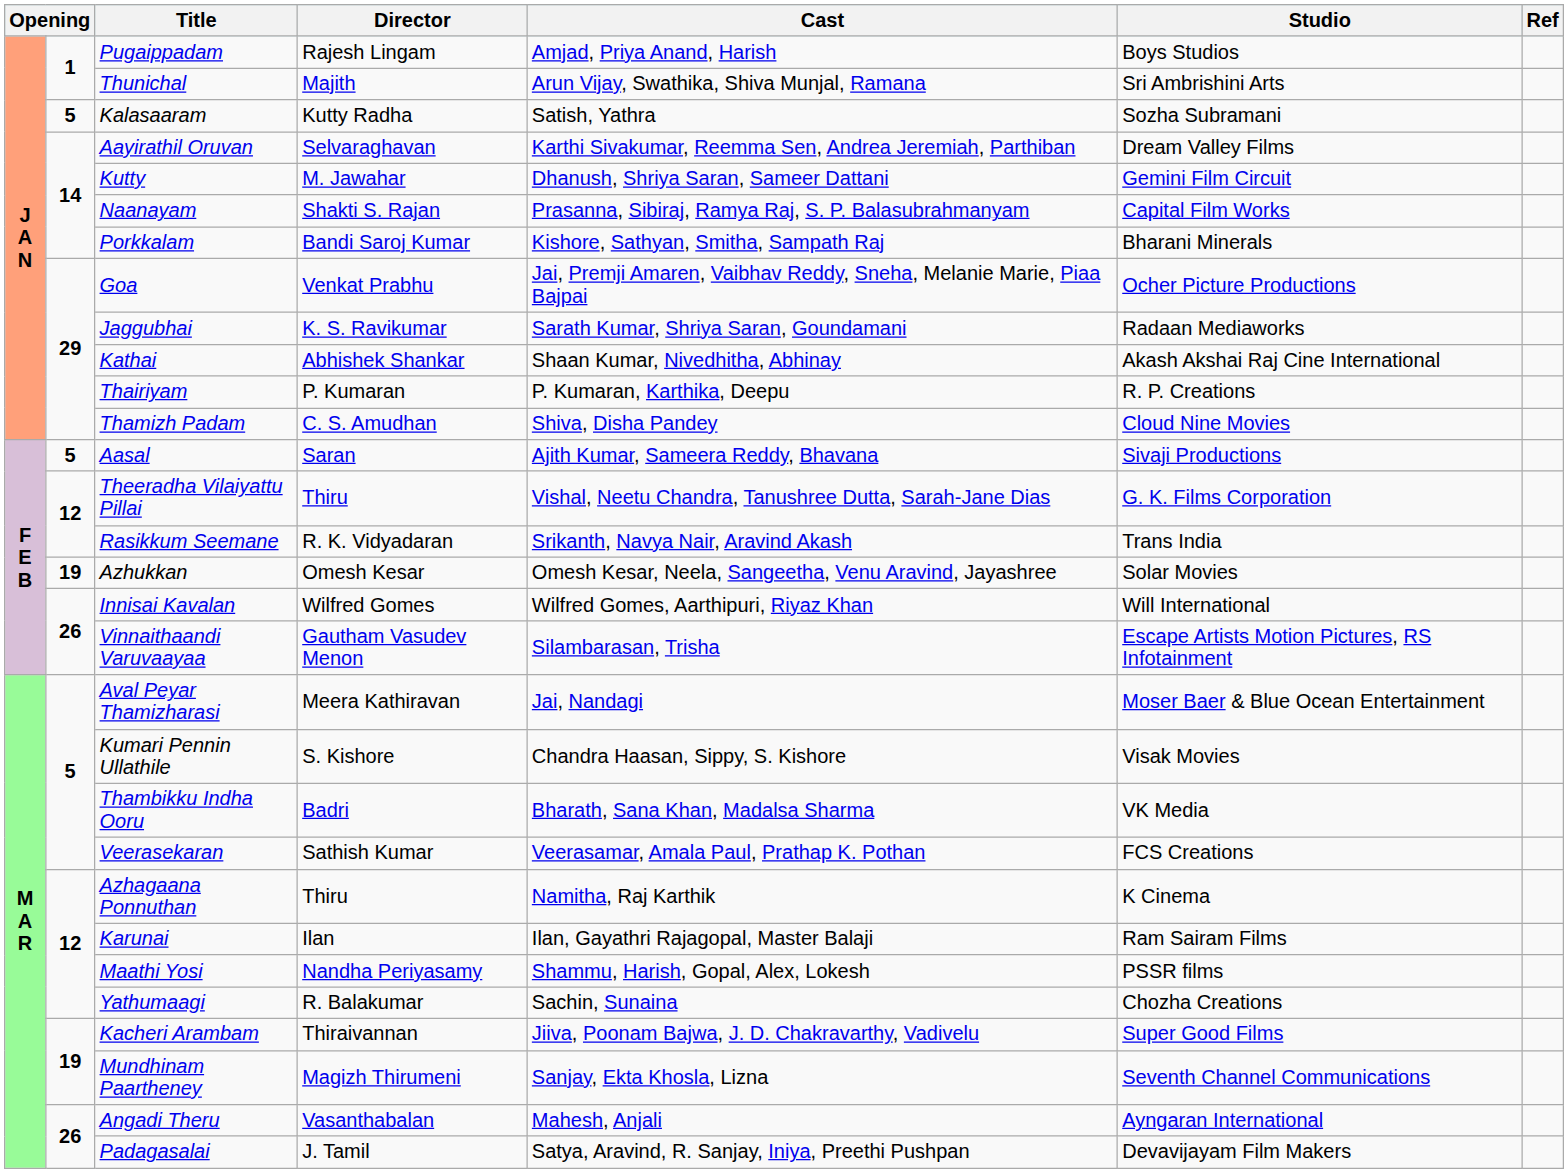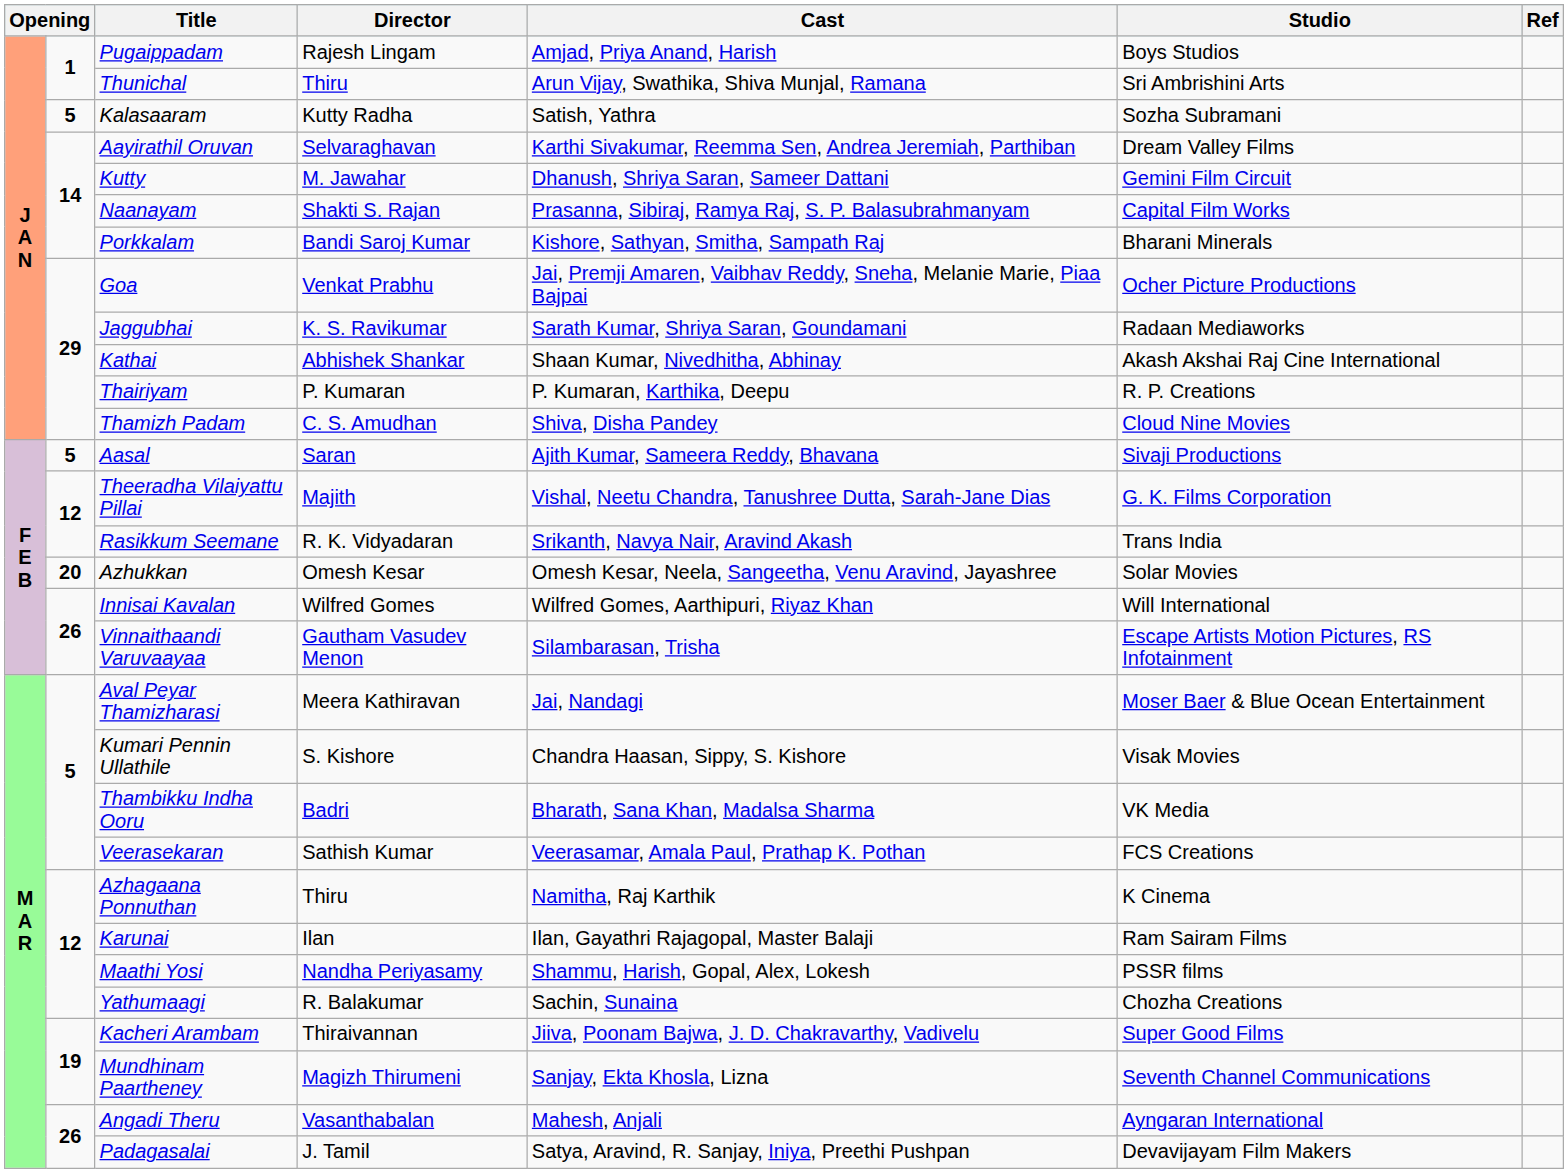Thunichal | Director: Majith -> Thiru
Theeradha Vilaiyattu Pillai | Director: Thiru -> Majith
Azhukkan | column 2: 19 -> 20
